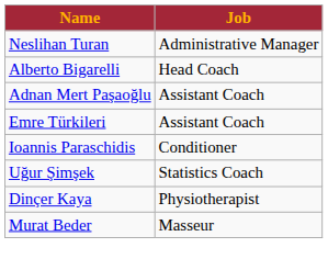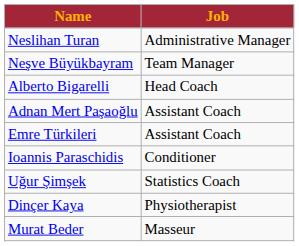+ row: Neşve Büyükbayram | Team Manager
